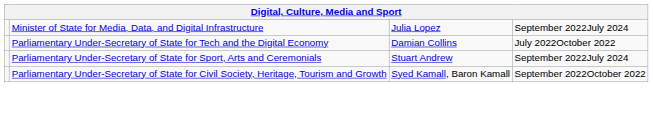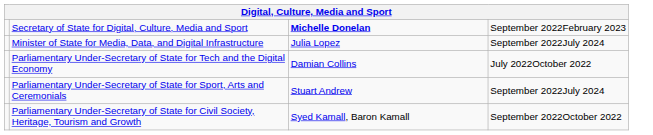+ row: Secretary of State for Digital, Culture, Media and Sport | Michelle Donelan | September 2022February 2023
